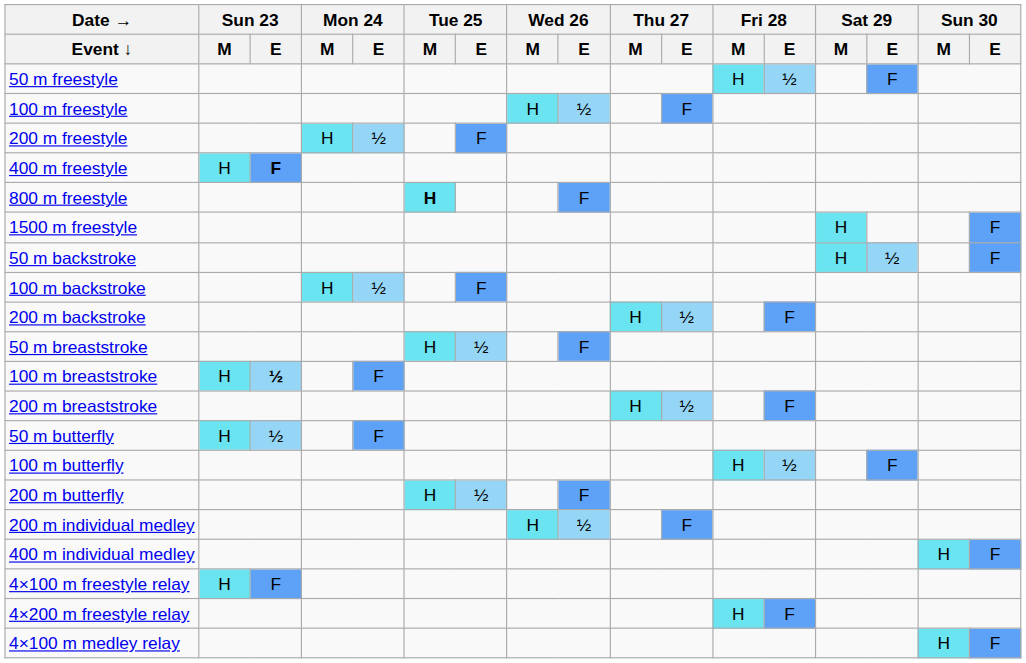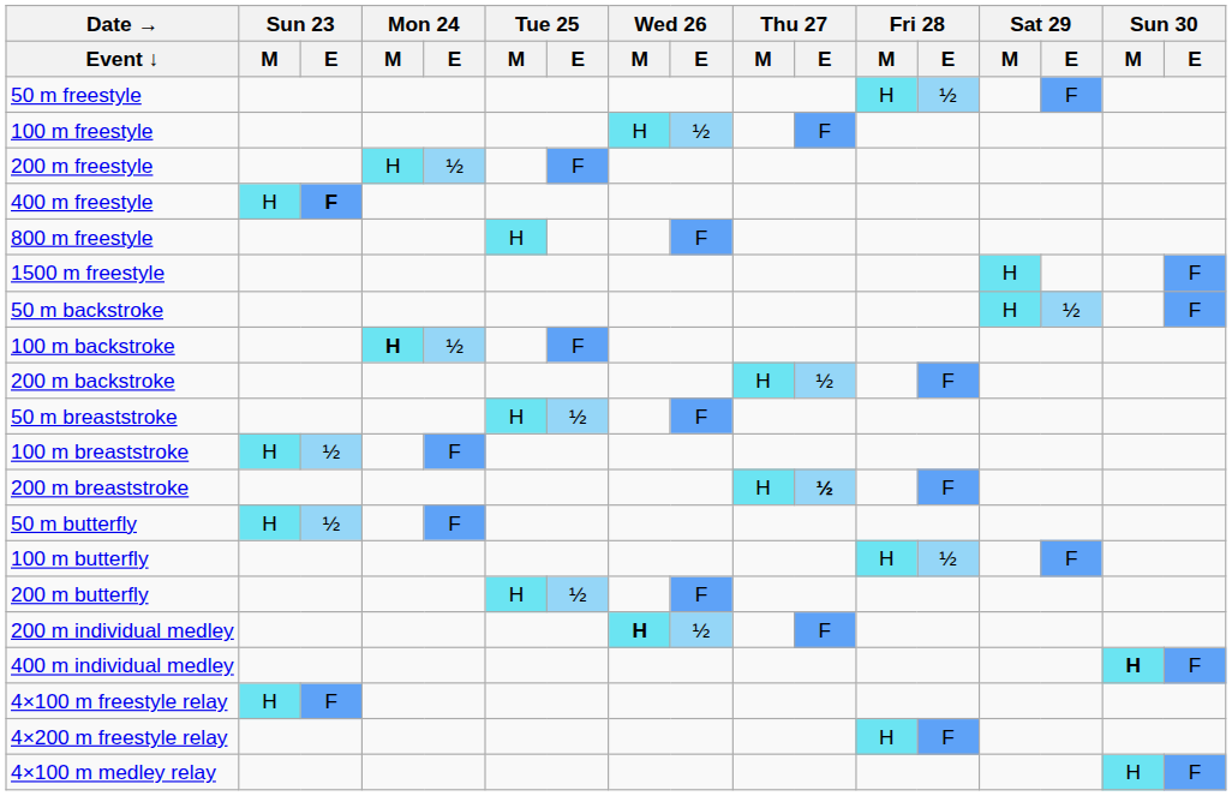800 m freestyle | Tue 25 / M: bold -> normal
100 m backstroke | Mon 24 / M: normal -> bold
100 m breaststroke | Sun 23 / E: bold -> normal
200 m breaststroke | Thu 27 / E: normal -> bold
200 m individual medley | Wed 26 / M: normal -> bold
400 m individual medley | Sun 30 / M: normal -> bold
